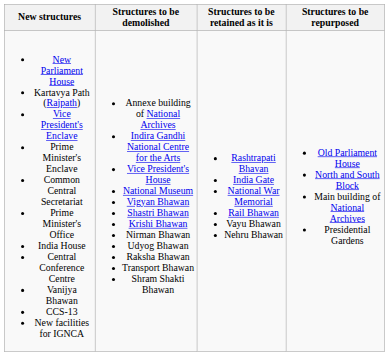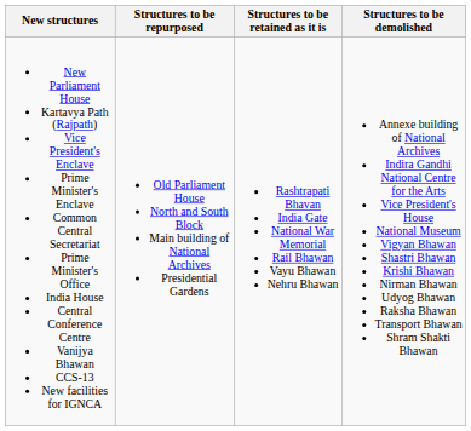columns swapped: Structures to be repurposed <-> Structures to be demolished
